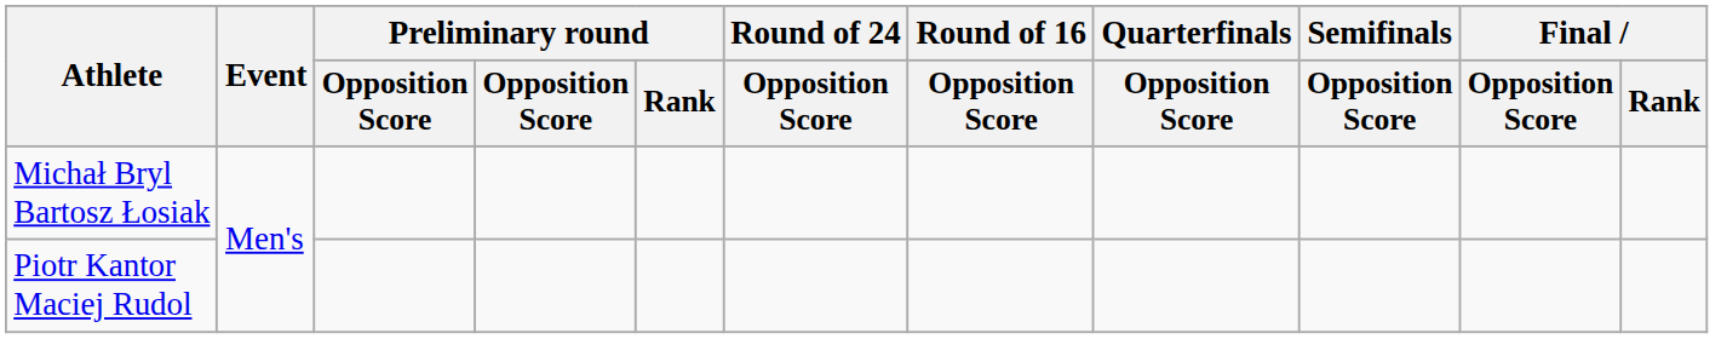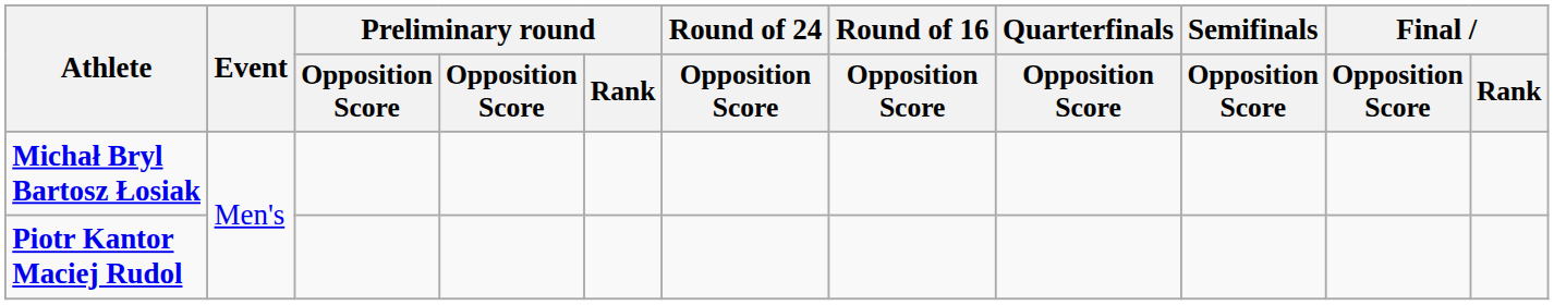Michał Bryl Bartosz Łosiak | Athlete: normal -> bold
Piotr Kantor Maciej Rudol | Athlete: normal -> bold
